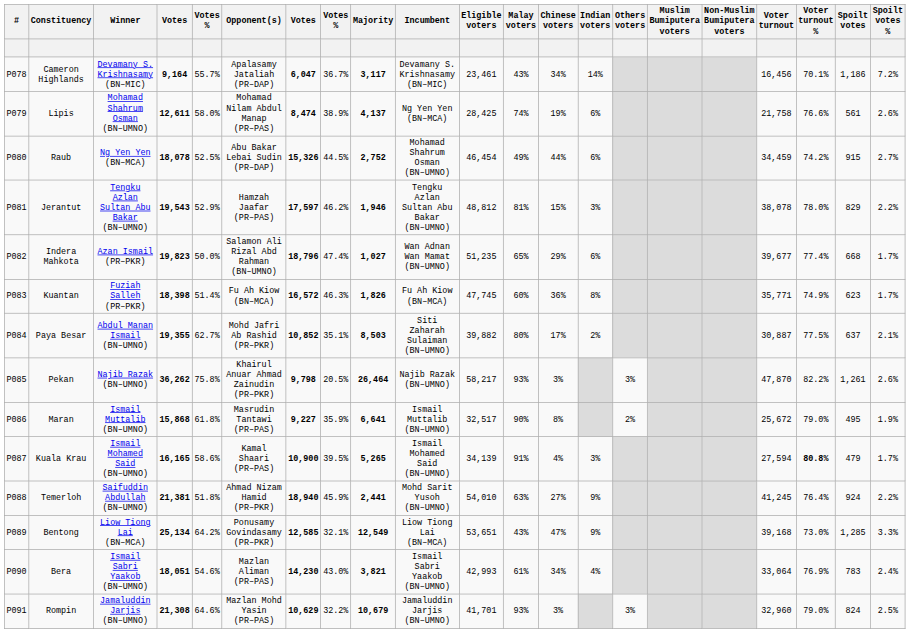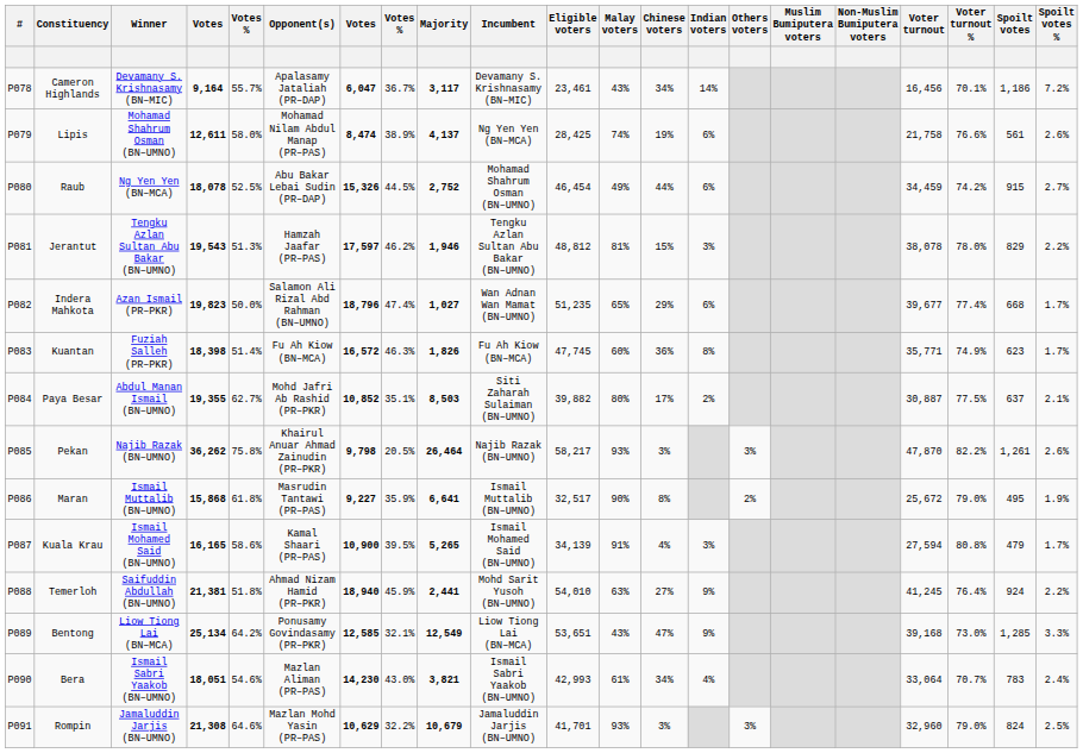Jerantut | column 5: 52.9% -> 51.3%
Kuala Krau | Voter turnout %: bold -> normal
Bera | Voter turnout %: 76.9% -> 70.7%
